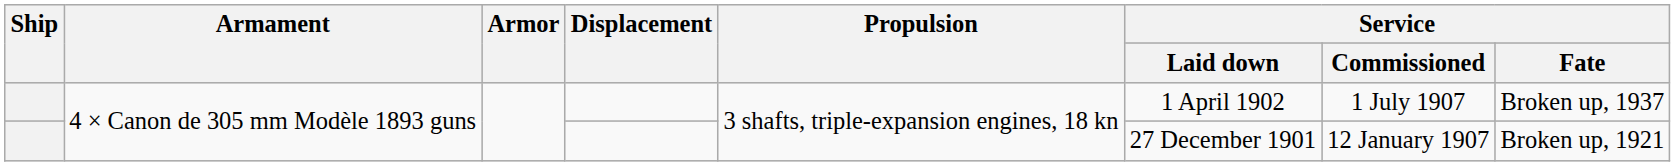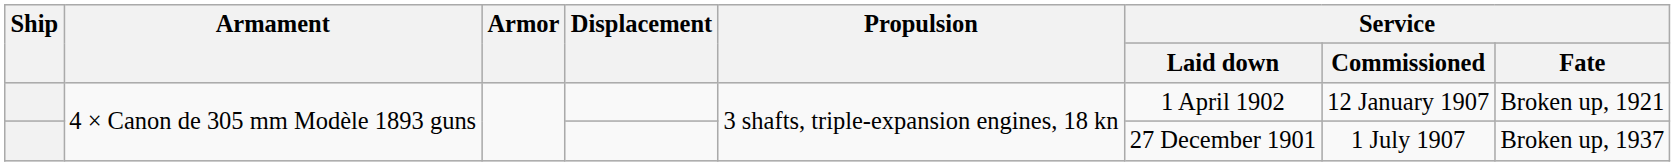row 3 | Service / Commissioned: 1 July 1907 -> 12 January 1907
row 3 | Service / Fate: Broken up, 1937 -> Broken up, 1921
row 4 | Service / Commissioned: 12 January 1907 -> 1 July 1907
row 4 | Service / Fate: Broken up, 1921 -> Broken up, 1937
